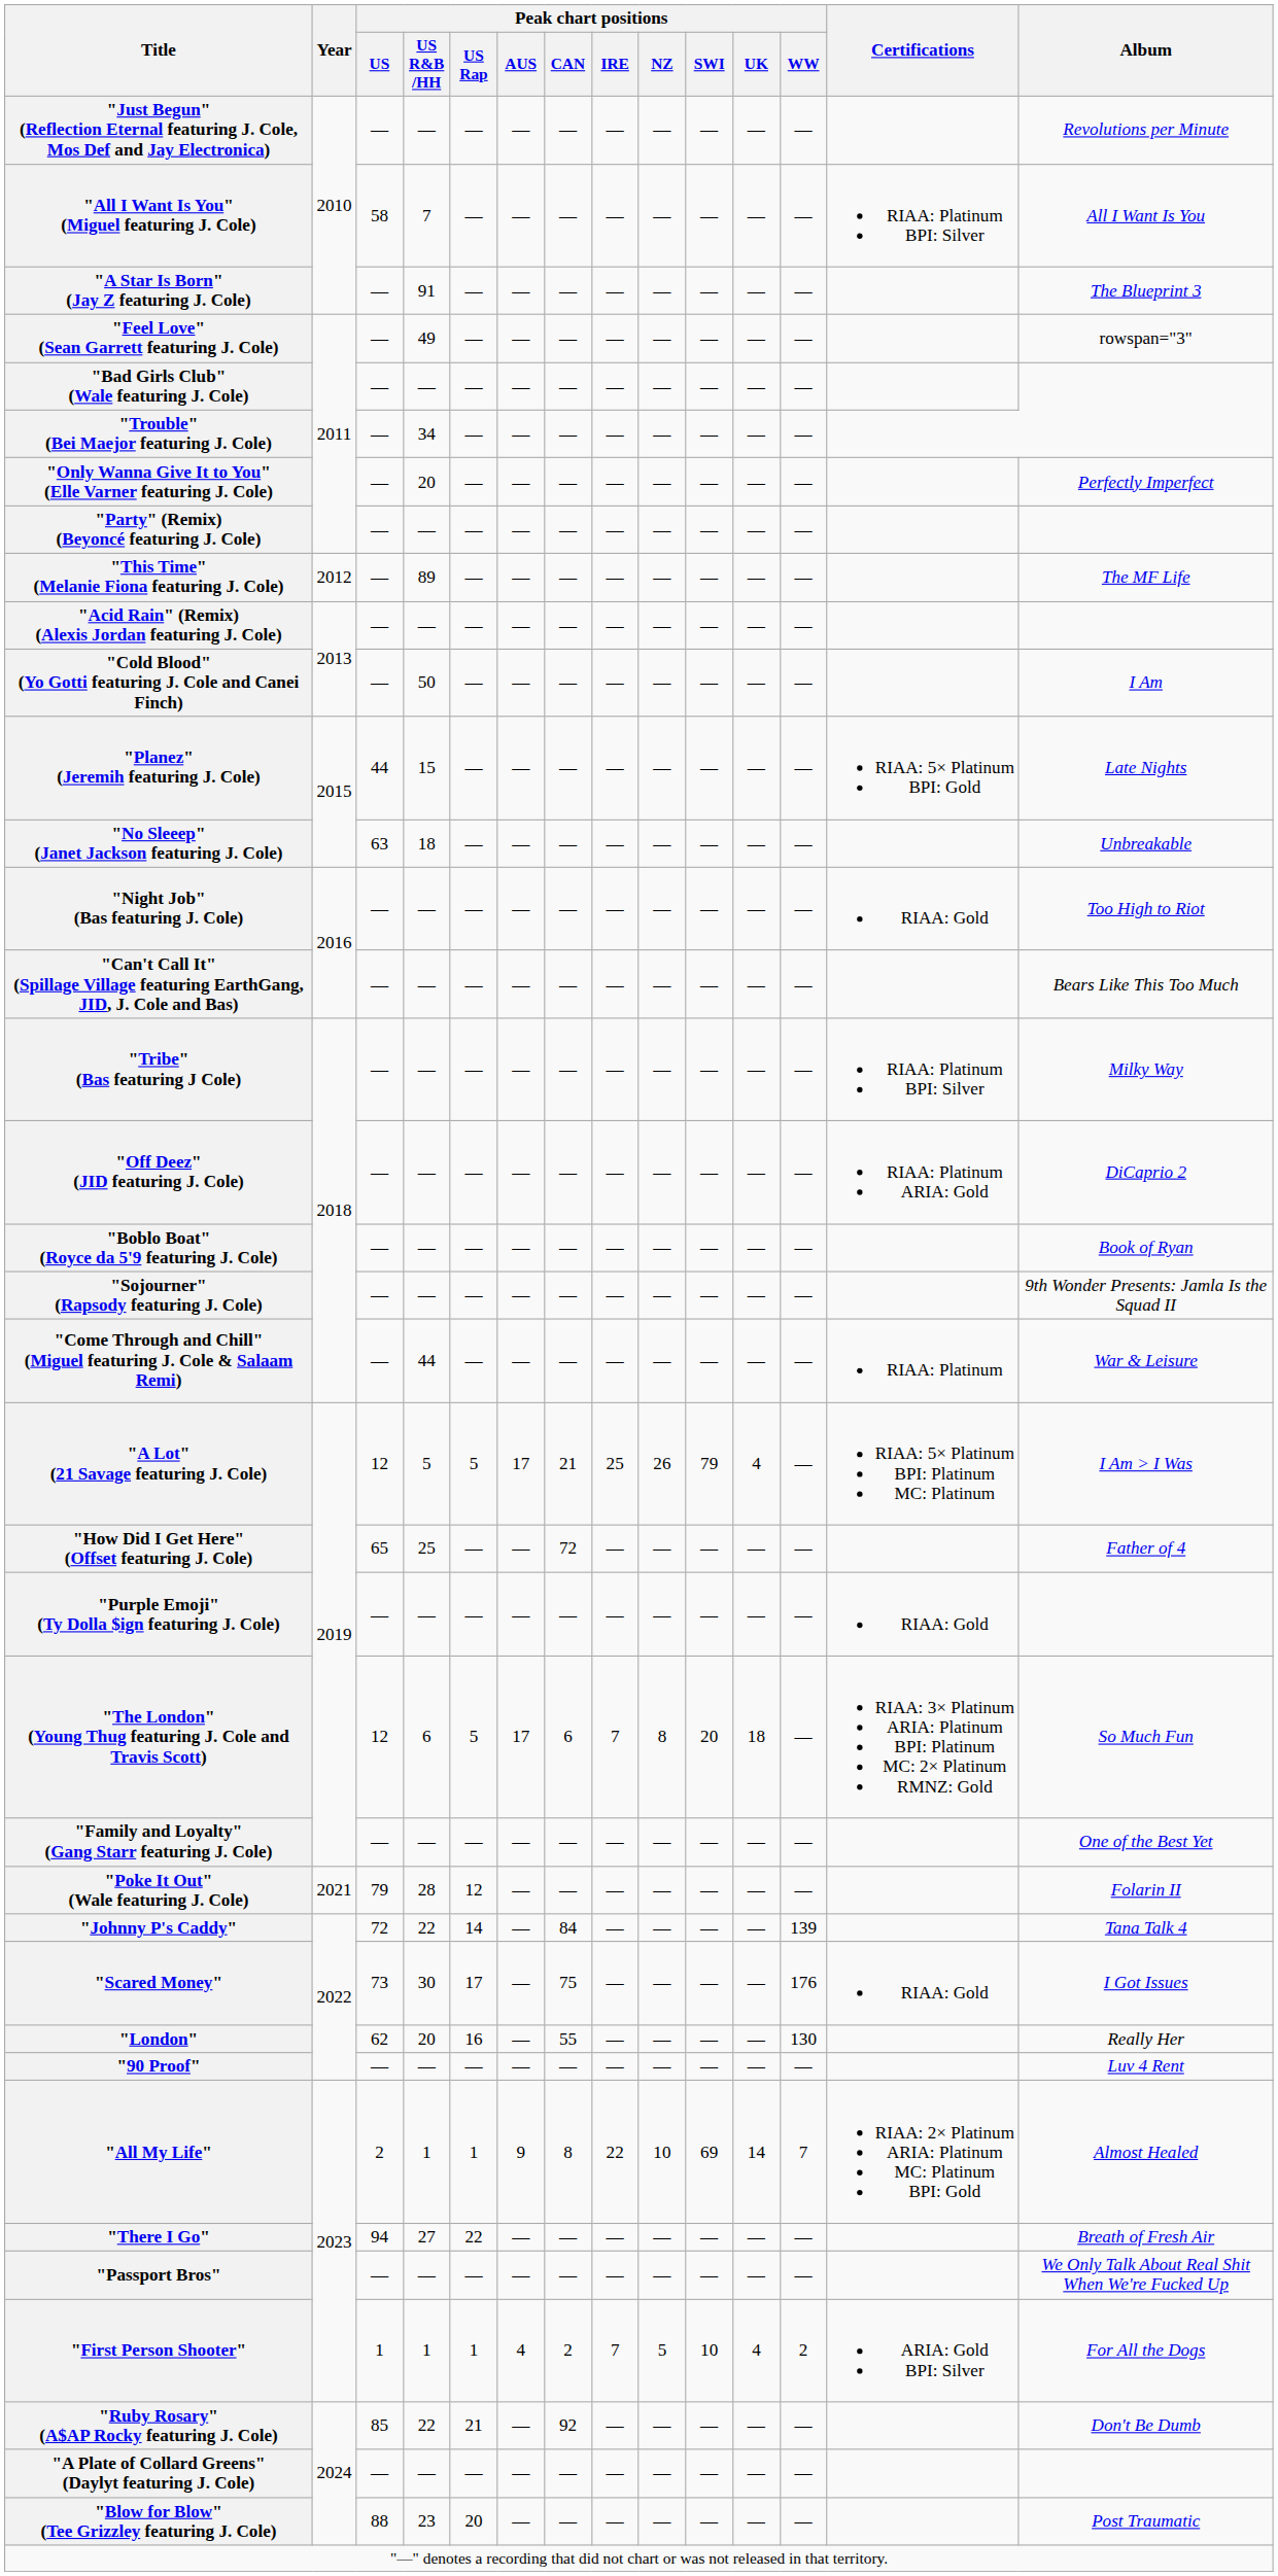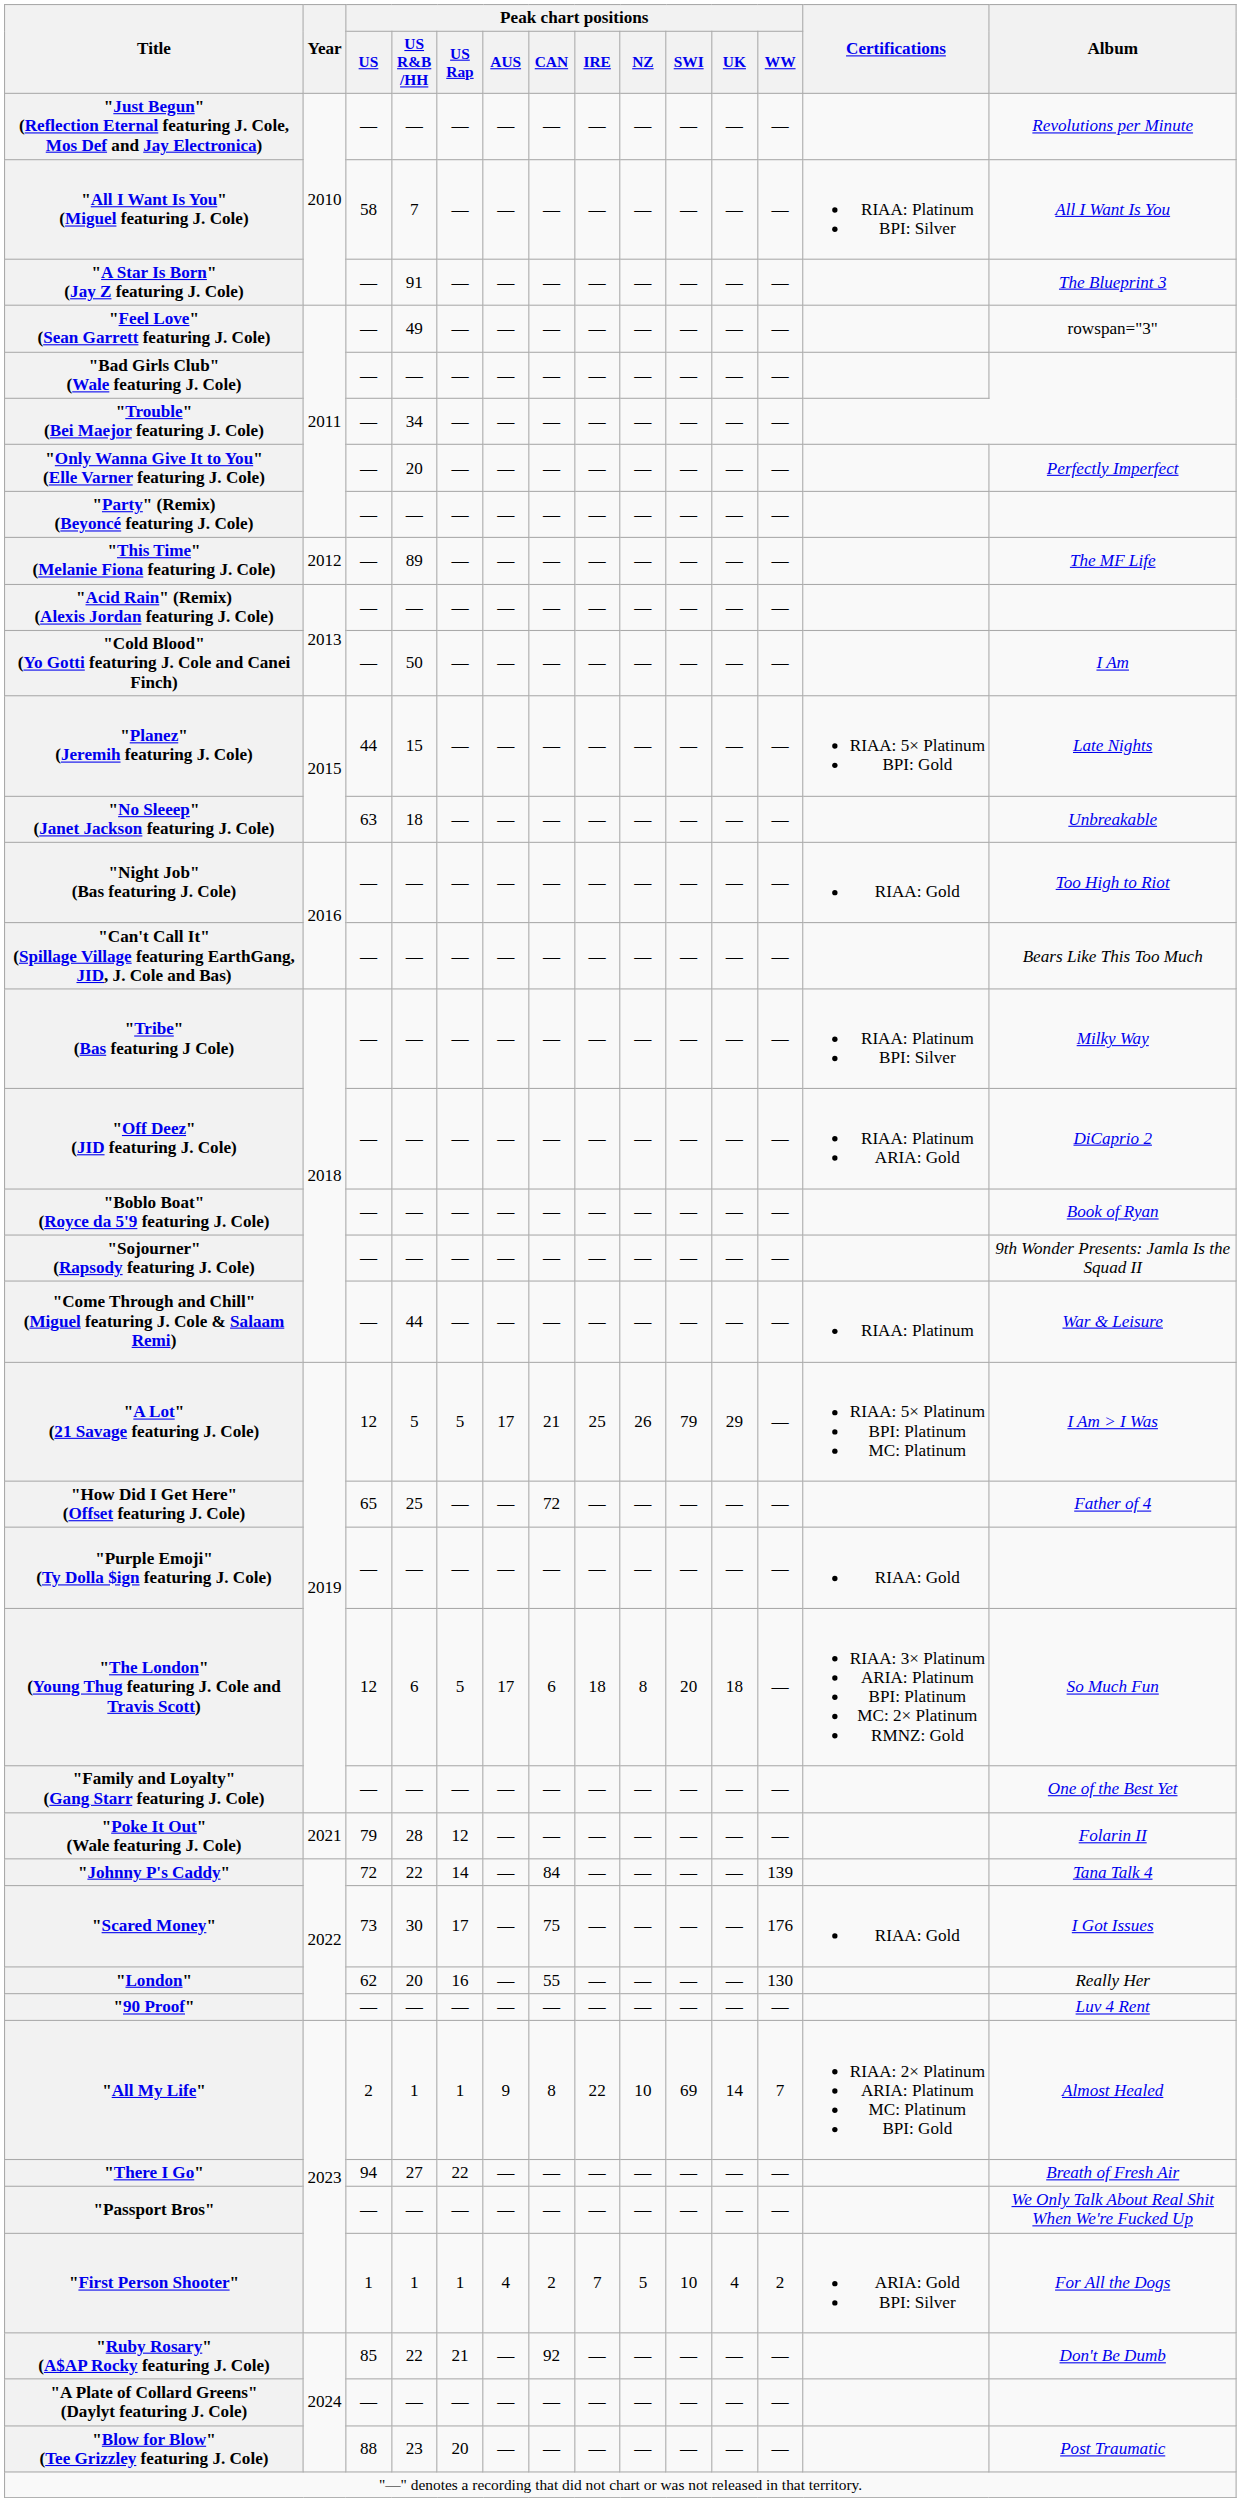"A Lot" (21 Savage featuring J. Cole) | Peak chart positions / UK: 4 -> 29
"The London" (Young Thug featuring J. Cole and Travis Scott) | Peak chart positions / IRE: 7 -> 18
